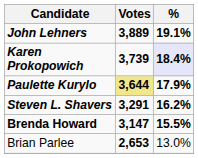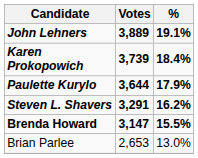Karen Prokopowich | %: lavender background -> no background
Paulette Kurylo | Votes: khaki background -> no background
Brian Parlee | Votes: bold -> normal
